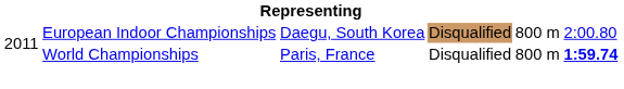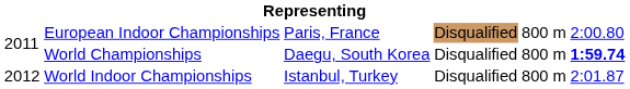European Indoor Championships | column 3: Daegu, South Korea -> Paris, France
World Championships | column 3: Paris, France -> Daegu, South Korea
+ row: 2012 | World Indoor Championships | Istanbul, Turkey | Disqualified | 800 m | 2:01.87
